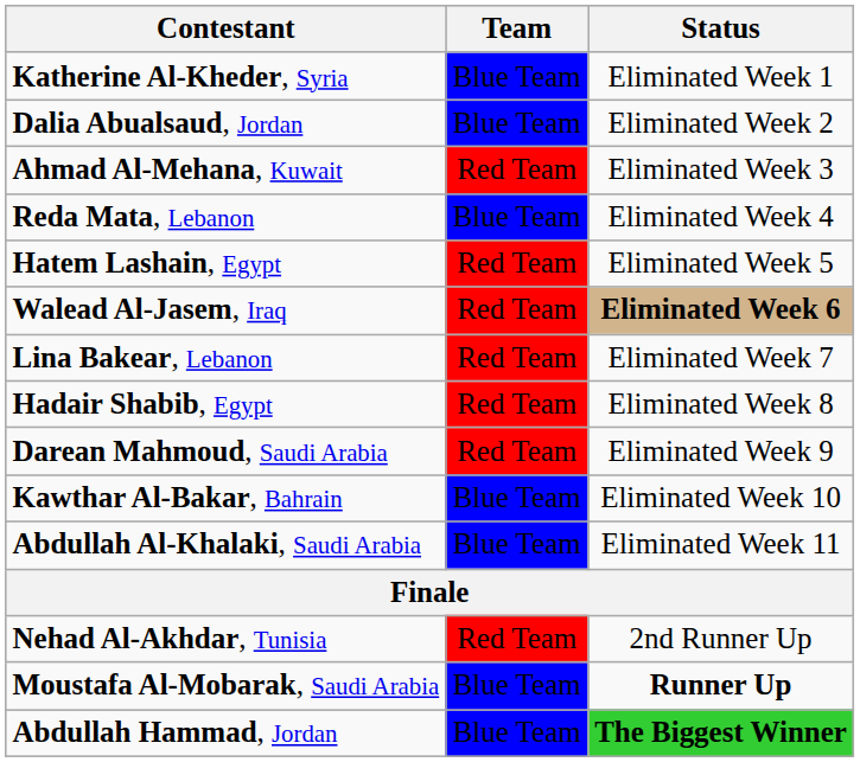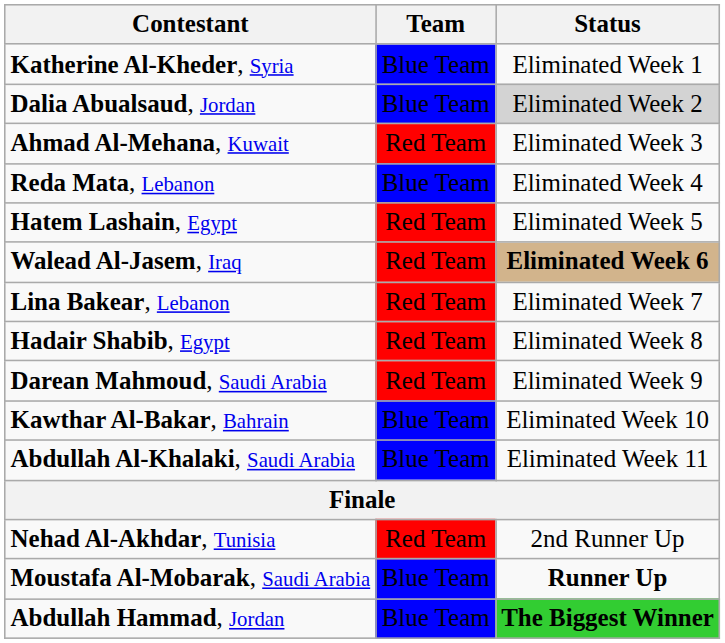Dalia Abualsaud, Jordan | Status: no background -> lightgrey background
